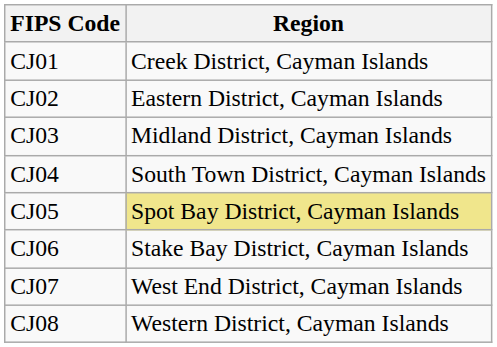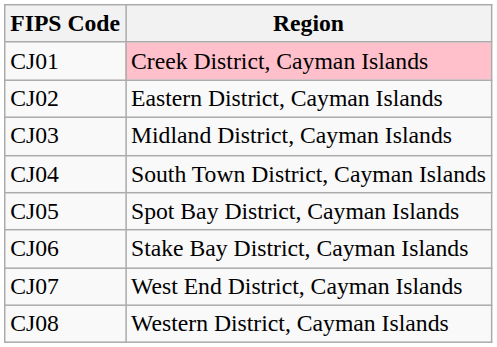CJ01 | Region: no background -> pink background
CJ05 | Region: khaki background -> no background
